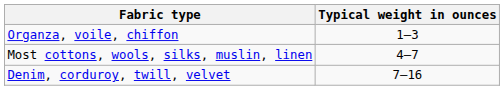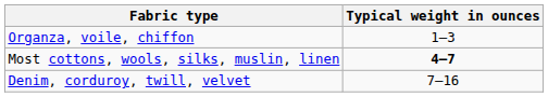Most cottons, wools, silks, muslin, linen | Typical weight in ounces: normal -> bold
